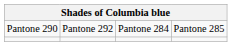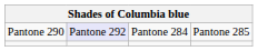Pantone 290 | column 2: no background -> lavender background
